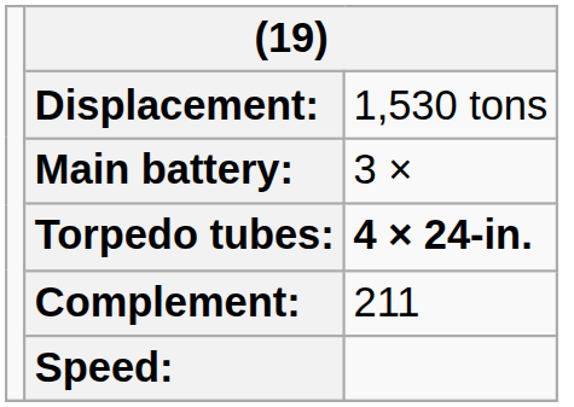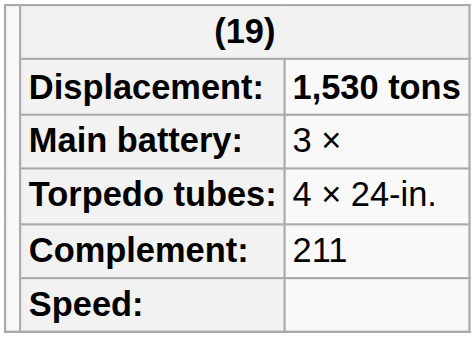Displacement: | column 3: normal -> bold
Torpedo tubes: | column 3: bold -> normal
